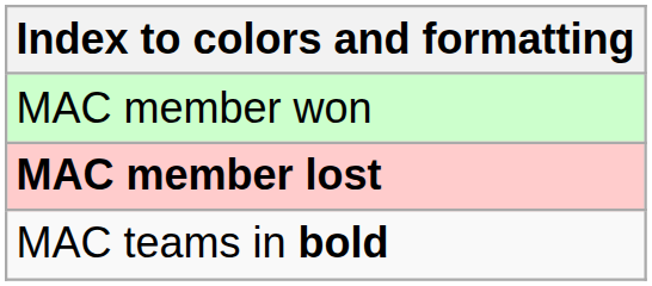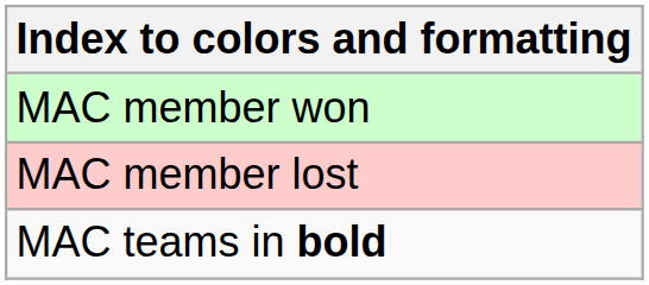row 3 | column 1: bold -> normal
